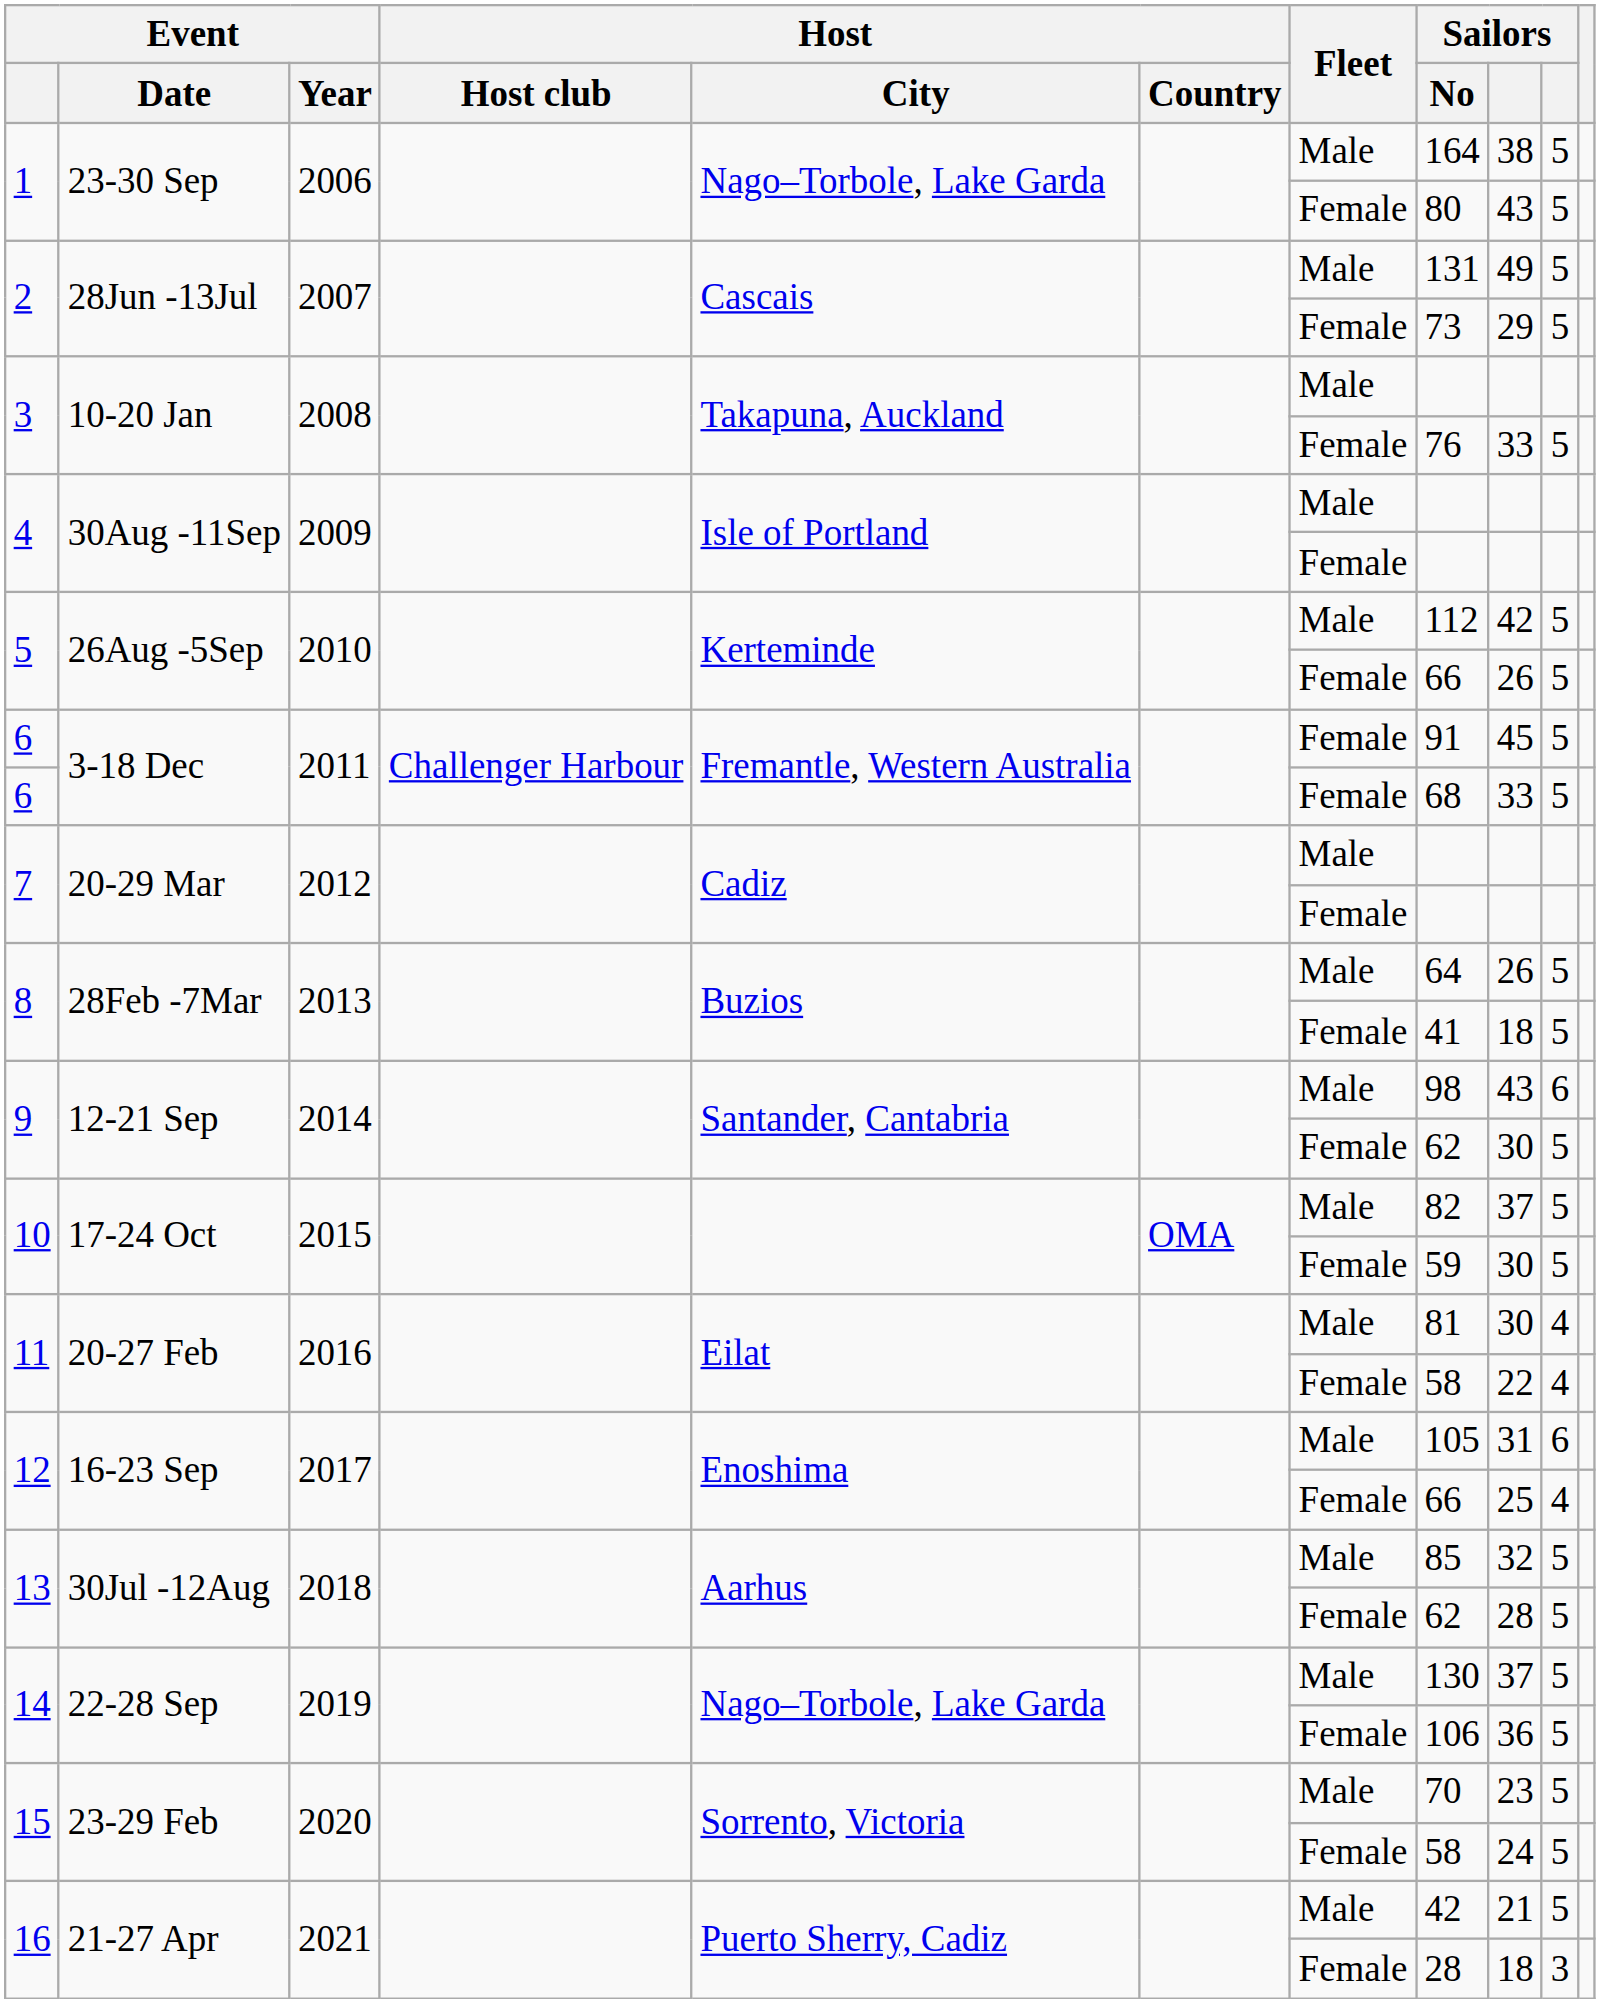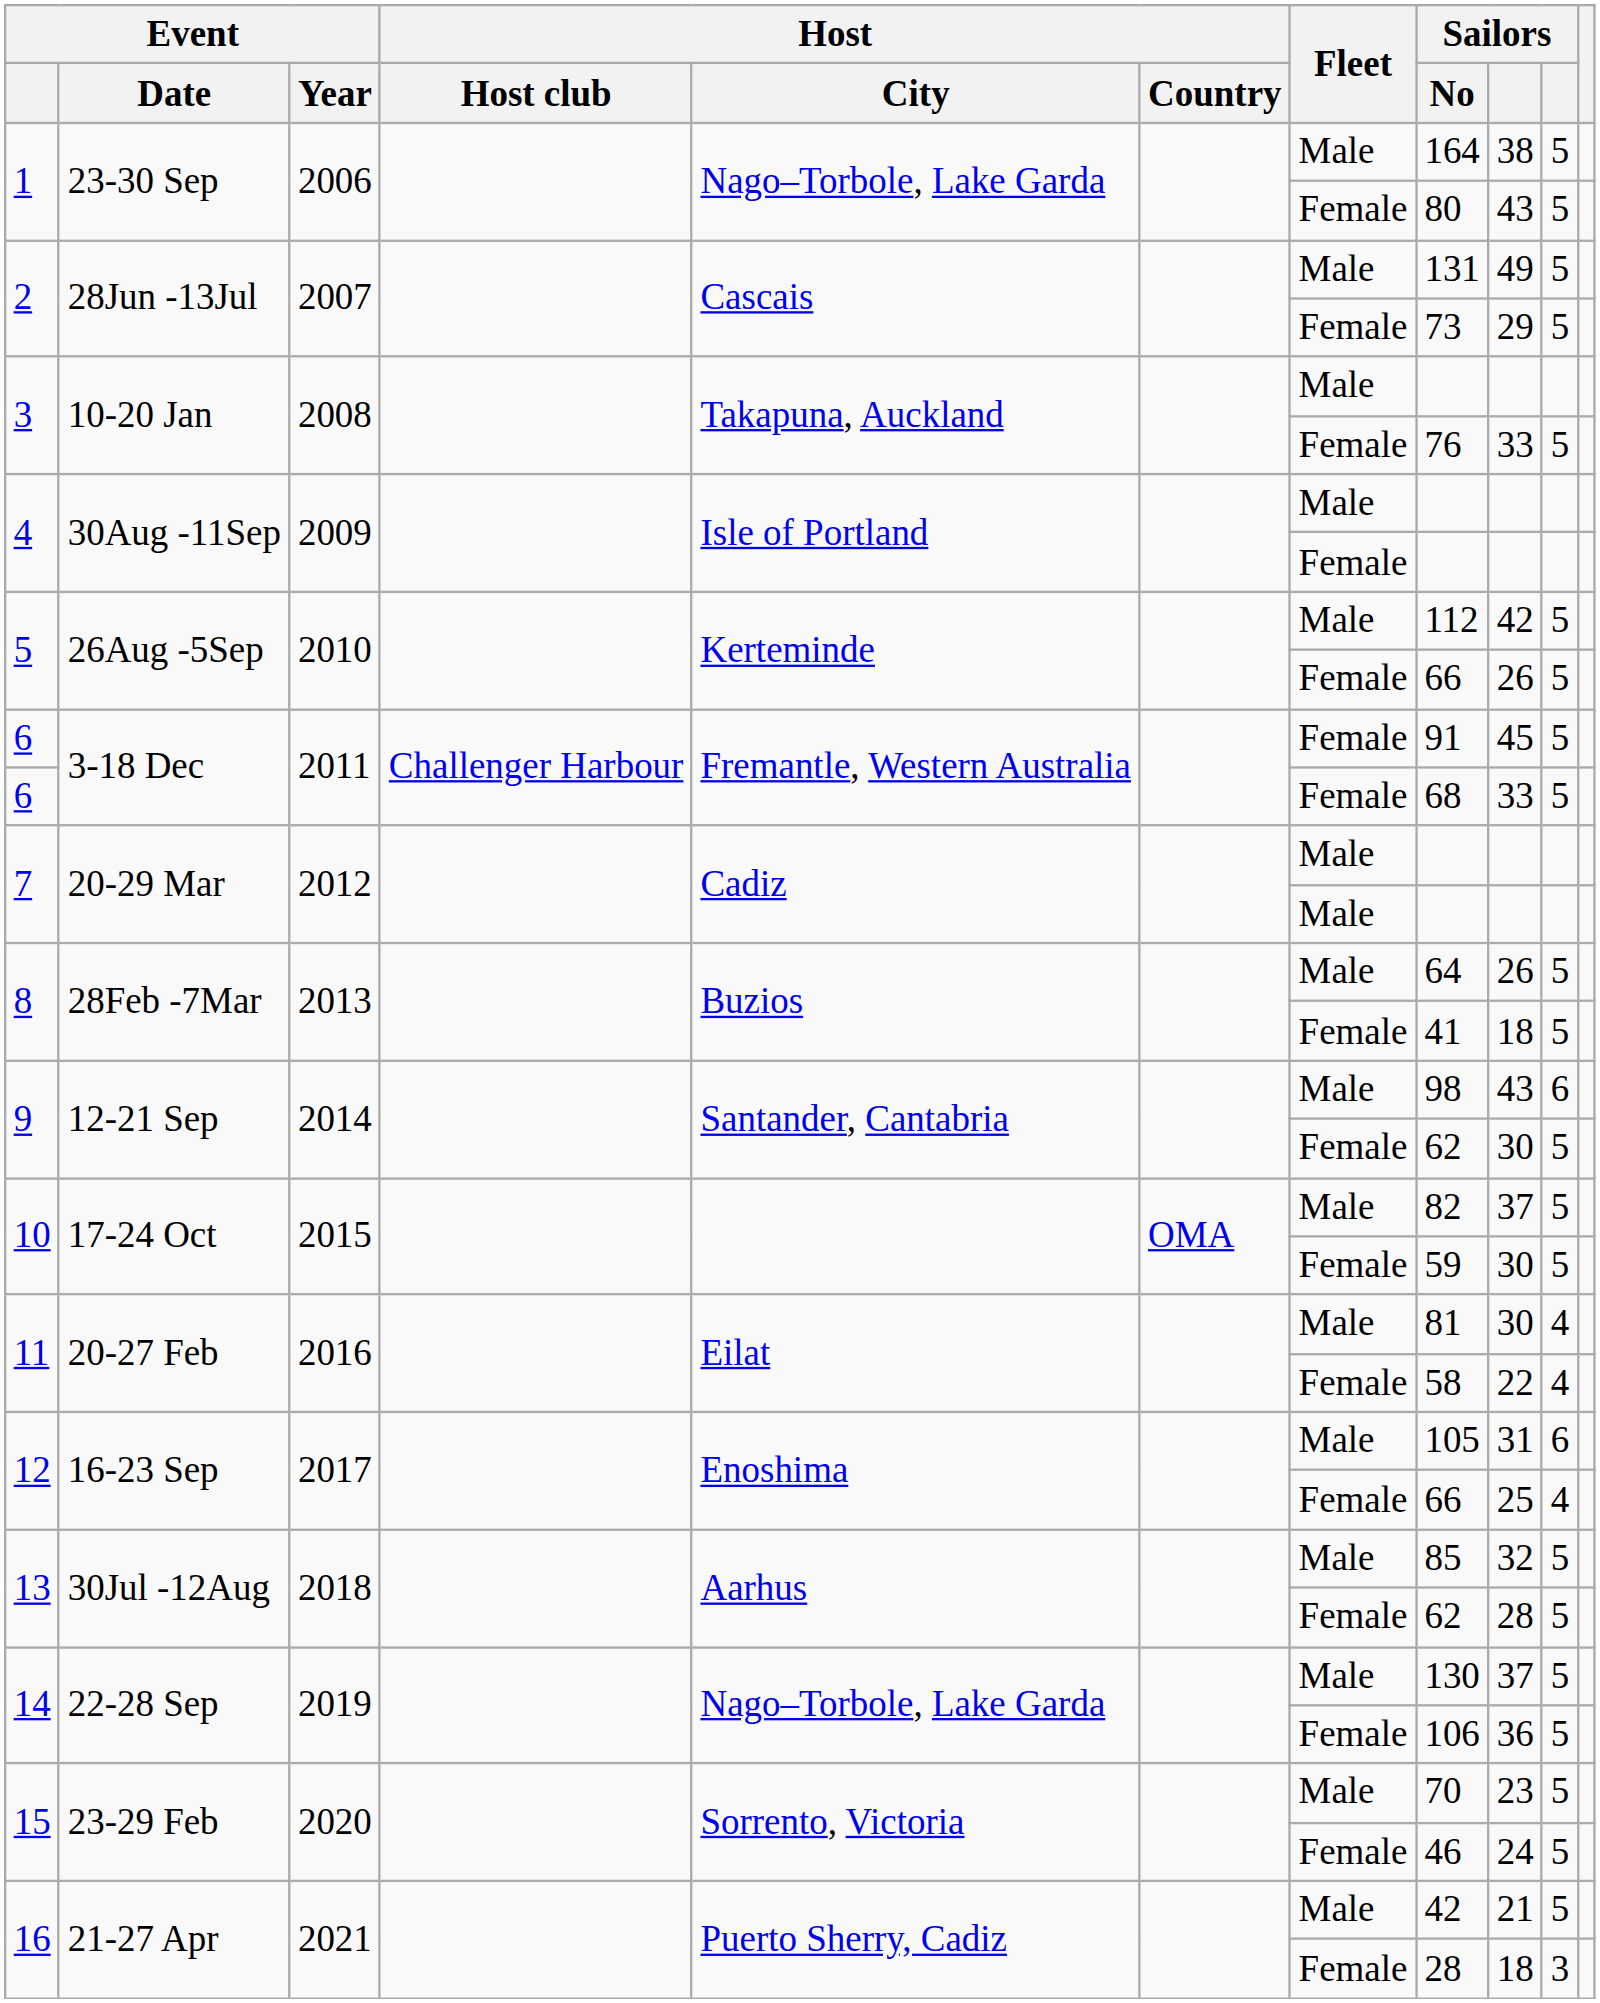row 16 | Fleet: Female -> Male
row 32 | Sailors / No: 58 -> 46
